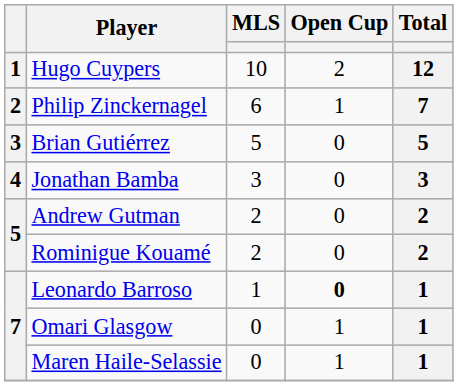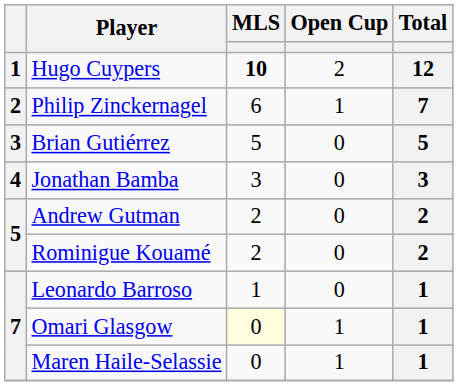Hugo Cuypers | MLS: normal -> bold
Leonardo Barroso | Open Cup: bold -> normal
Omari Glasgow | MLS: no background -> lightyellow background
